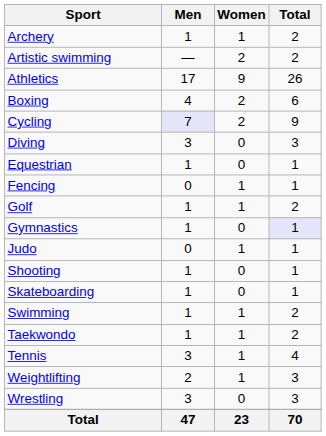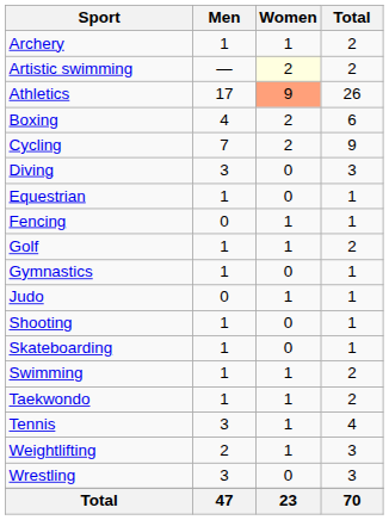Artistic swimming | Women: no background -> lightyellow background
Athletics | Women: no background -> lightsalmon background
Cycling | Men: lavender background -> no background
Gymnastics | Total: lavender background -> no background
